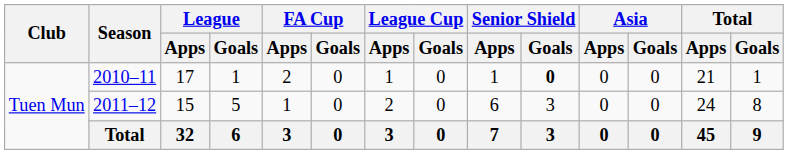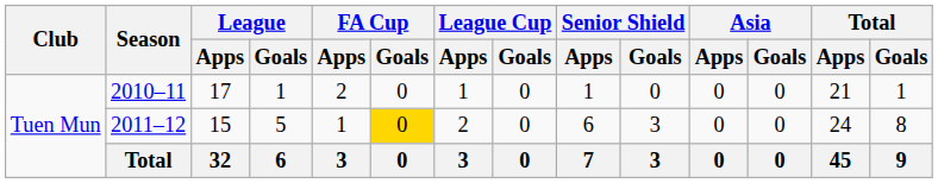2010–11 | Senior Shield / Goals: bold -> normal
2011–12 | FA Cup / Goals: no background -> gold background
